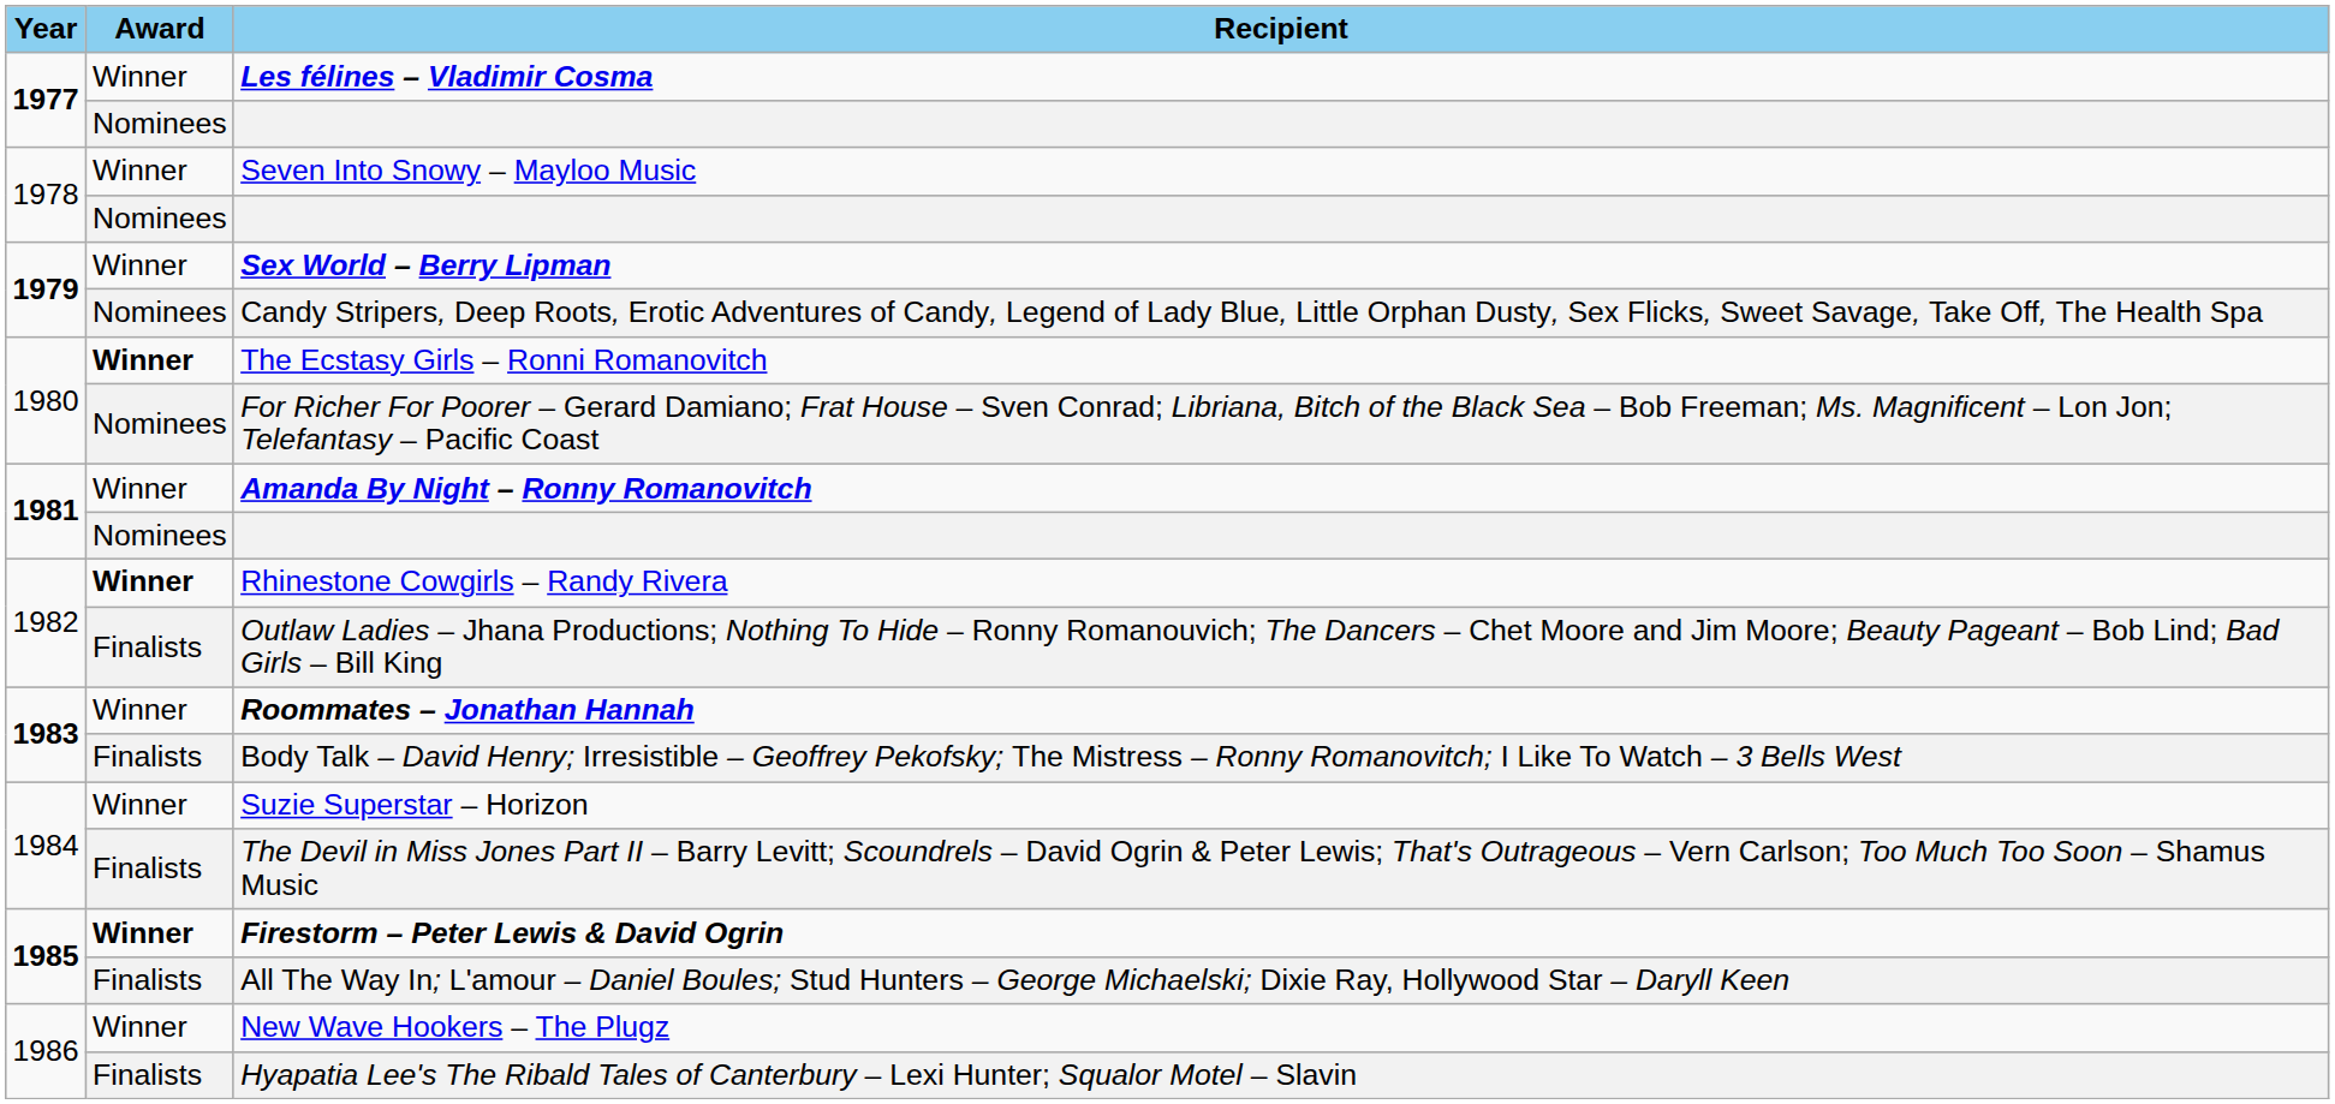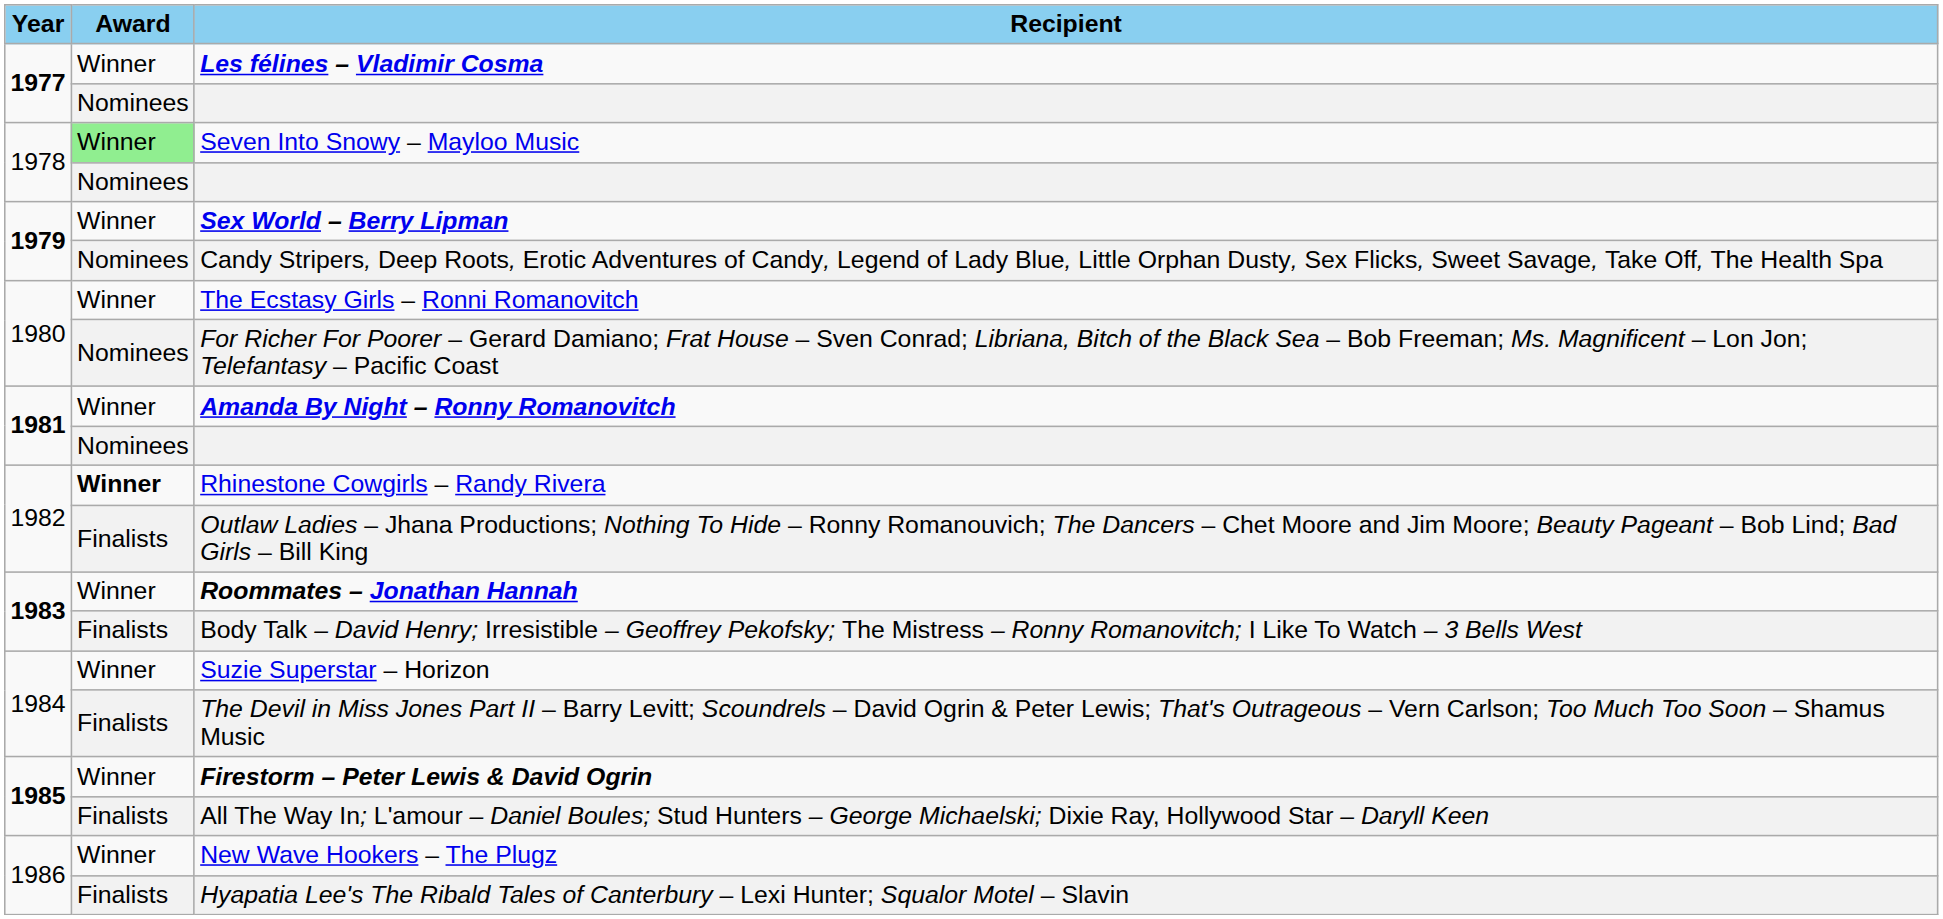Seven Into Snowy – Mayloo Music | Award: no background -> lightgreen background
The Ecstasy Girls – Ronni Romanovitch | Award: bold -> normal
Firestorm – Peter Lewis & David Ogrin | Award: bold -> normal
